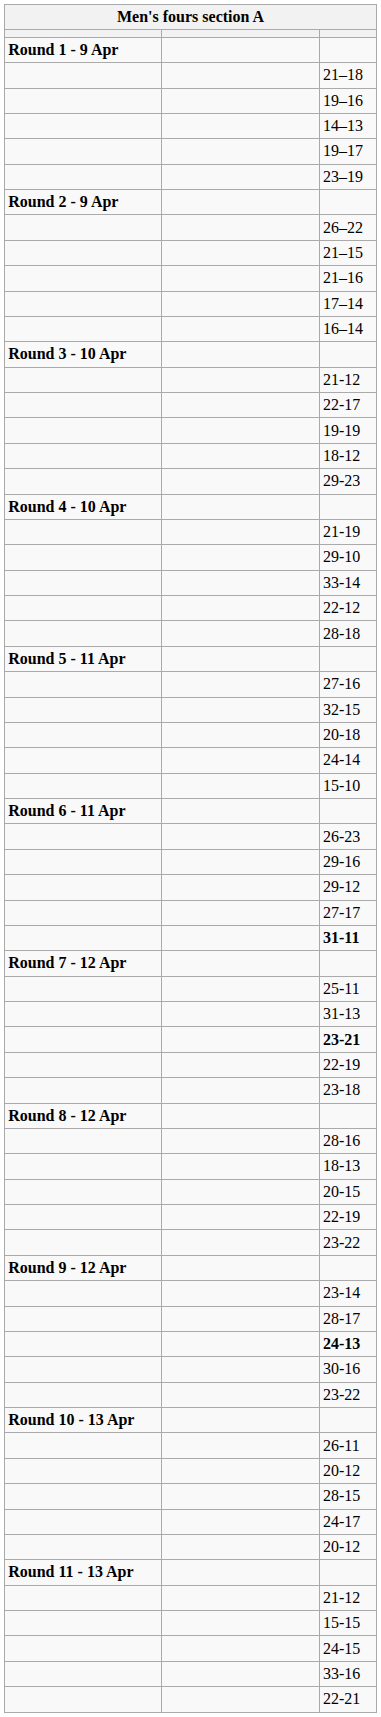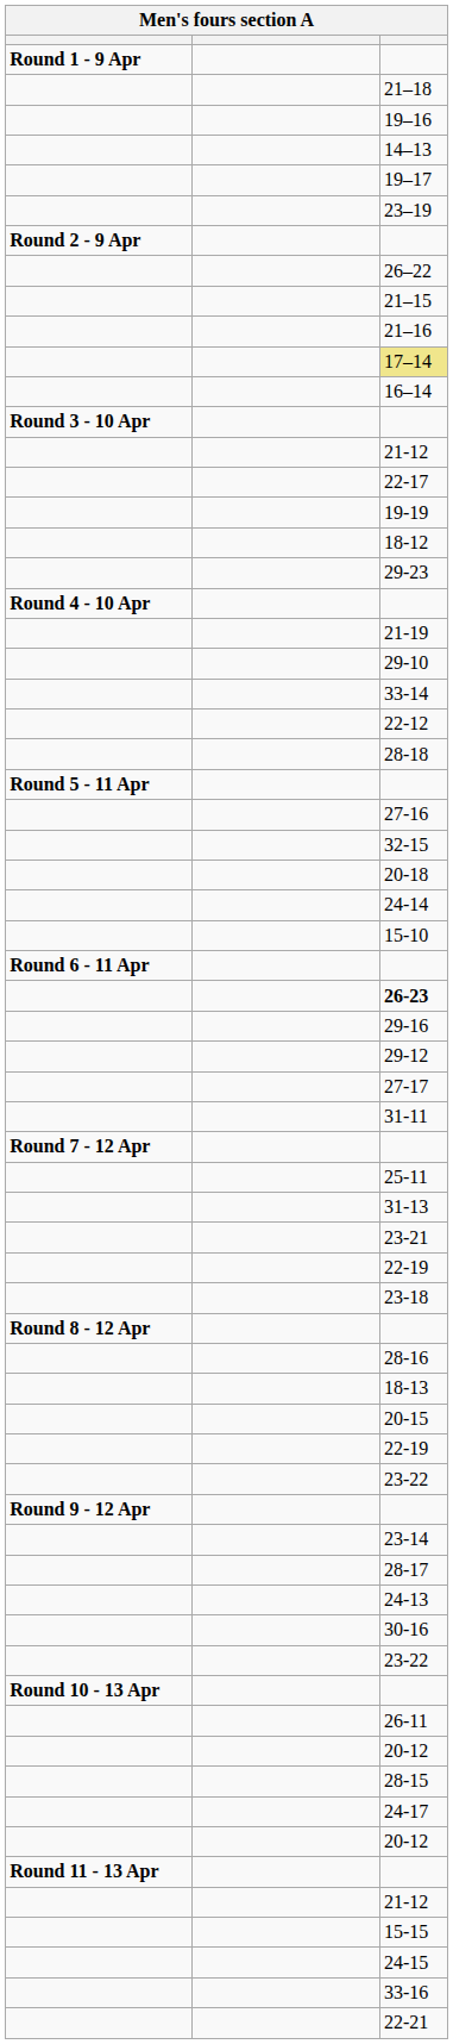17–14 | column 3: no background -> khaki background
26-23 | column 3: normal -> bold
31-11 | column 3: bold -> normal
23-21 | column 3: bold -> normal
24-13 | column 3: bold -> normal
